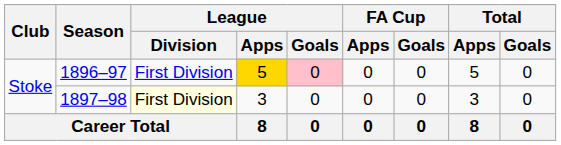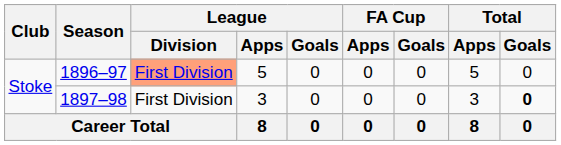1896–97 | League / Division: no background -> lightsalmon background
1896–97 | League / Apps: gold background -> no background
1896–97 | League / Goals: pink background -> no background
1897–98 | League / Division: lightyellow background -> no background
1897–98 | Total / Goals: normal -> bold
